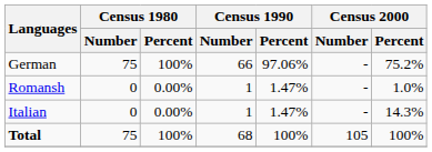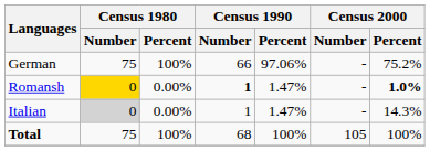Romansh | Census 1980 / Number: no background -> gold background
Romansh | Census 1990 / Number: normal -> bold
Romansh | Census 2000 / Percent: normal -> bold
Italian | Census 1980 / Number: no background -> lightgrey background
